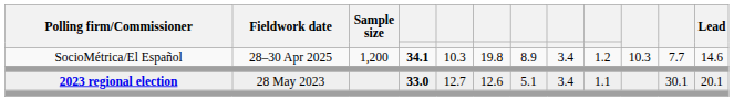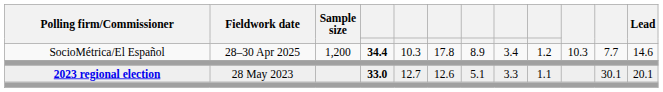SocioMétrica/El Español | column 4: 34.1 -> 34.4
SocioMétrica/El Español | column 6: 19.8 -> 17.8
2023 regional election | column 8: 3.4 -> 3.3
